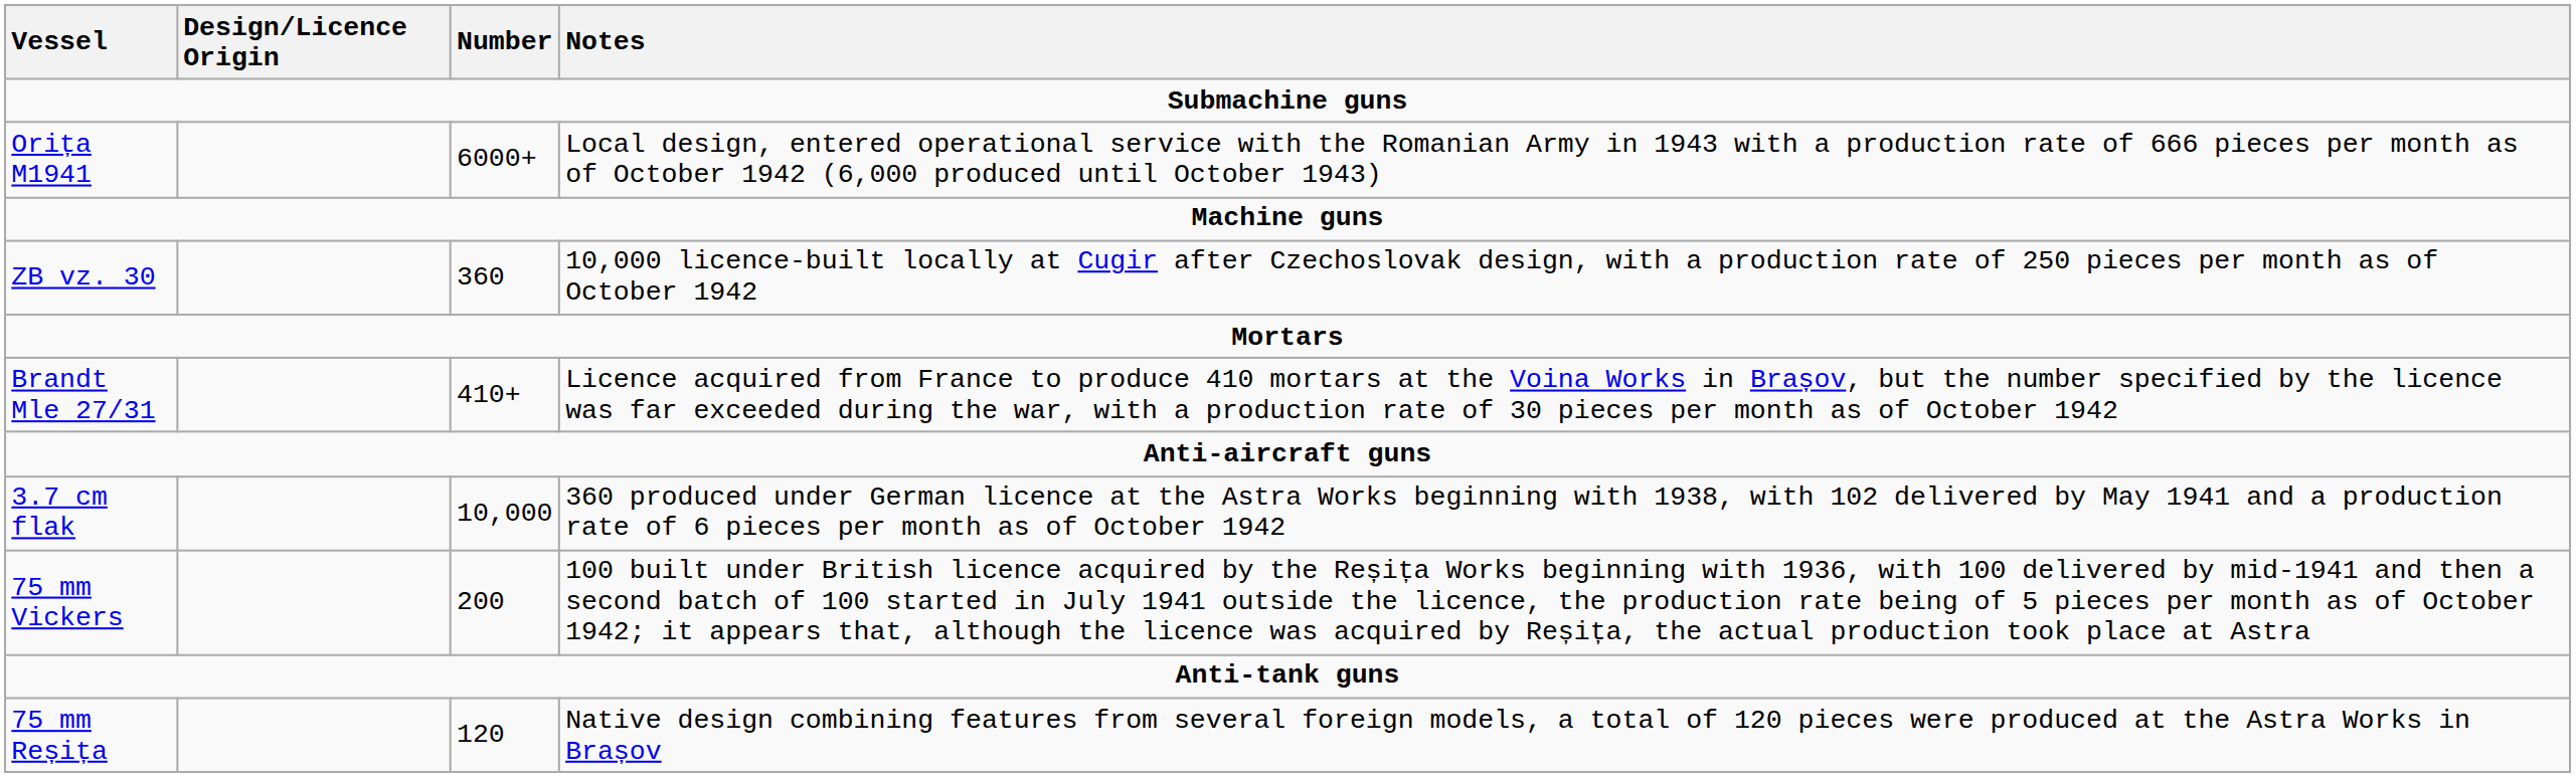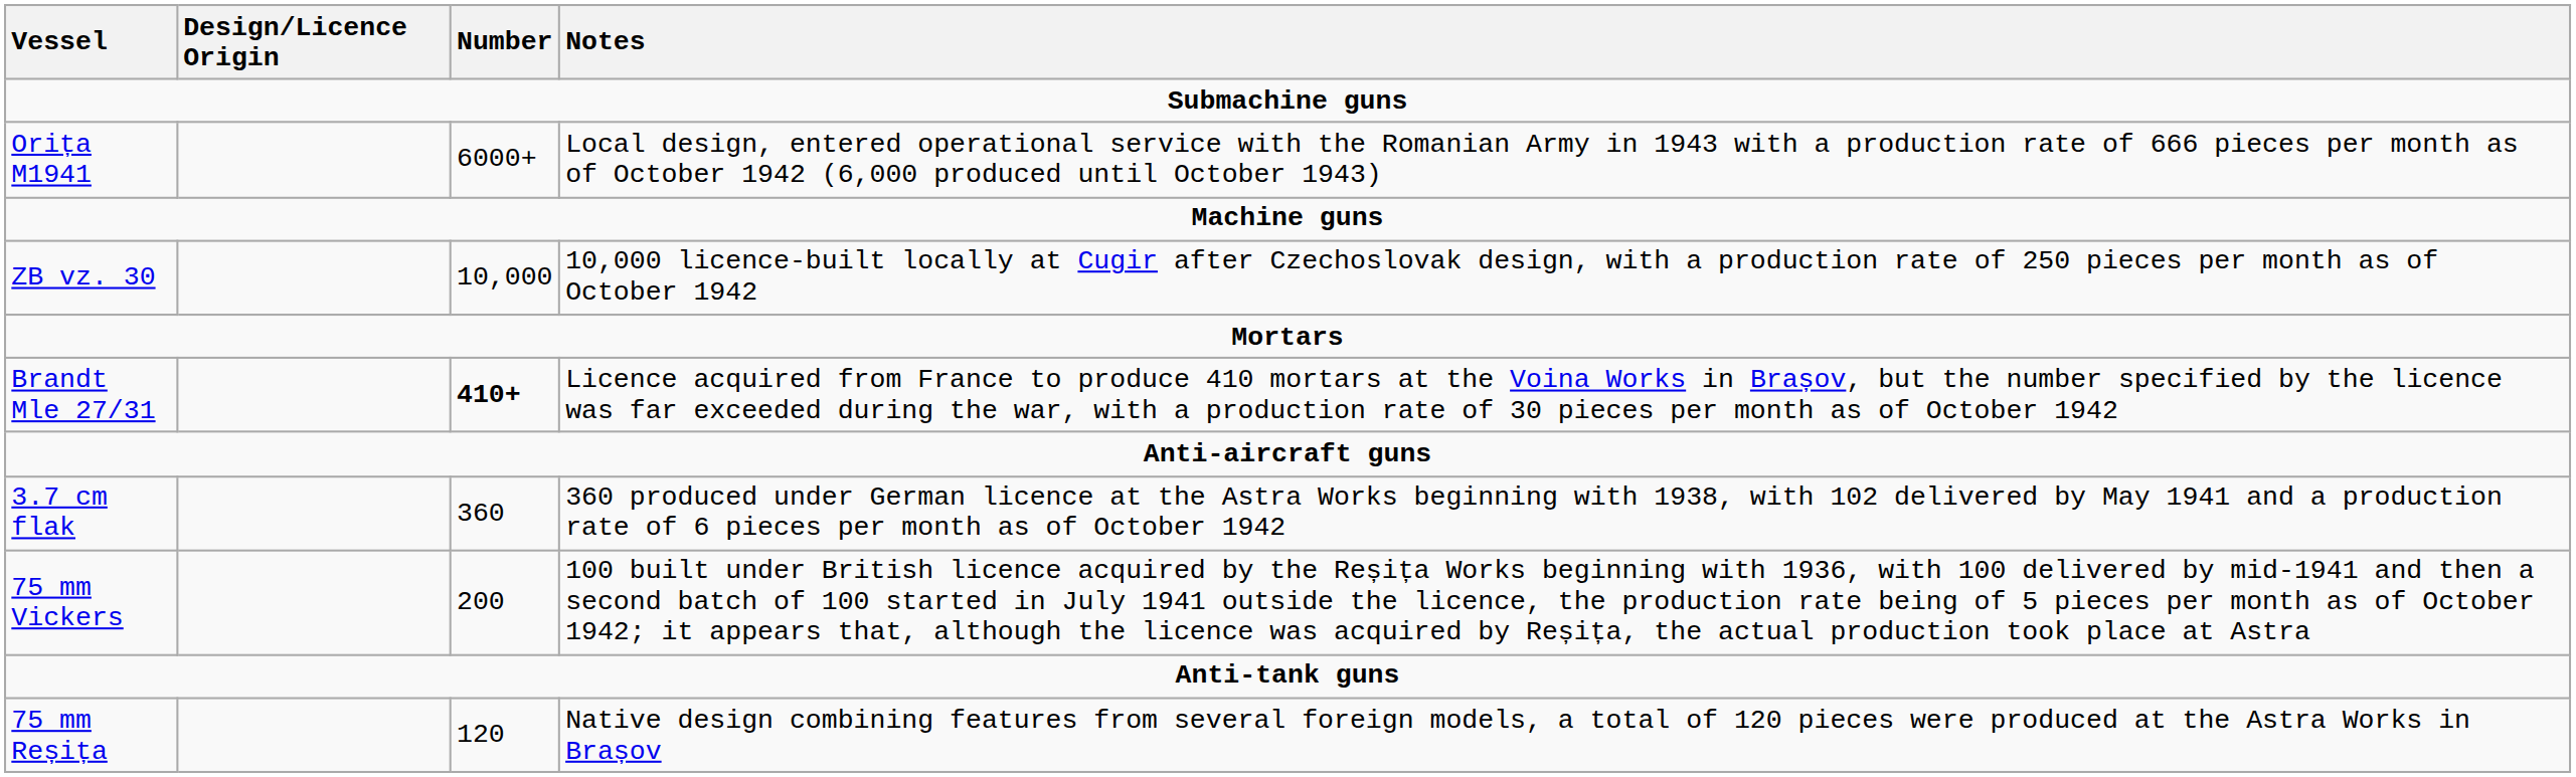ZB vz. 30 | Number: 360 -> 10,000
Brandt Mle 27/31 | Number: normal -> bold
3.7 cm flak | Number: 10,000 -> 360
